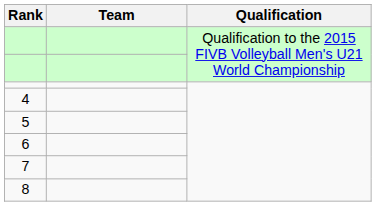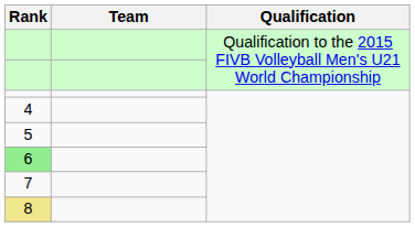6 | Rank: no background -> lightgreen background
8 | Rank: no background -> khaki background
